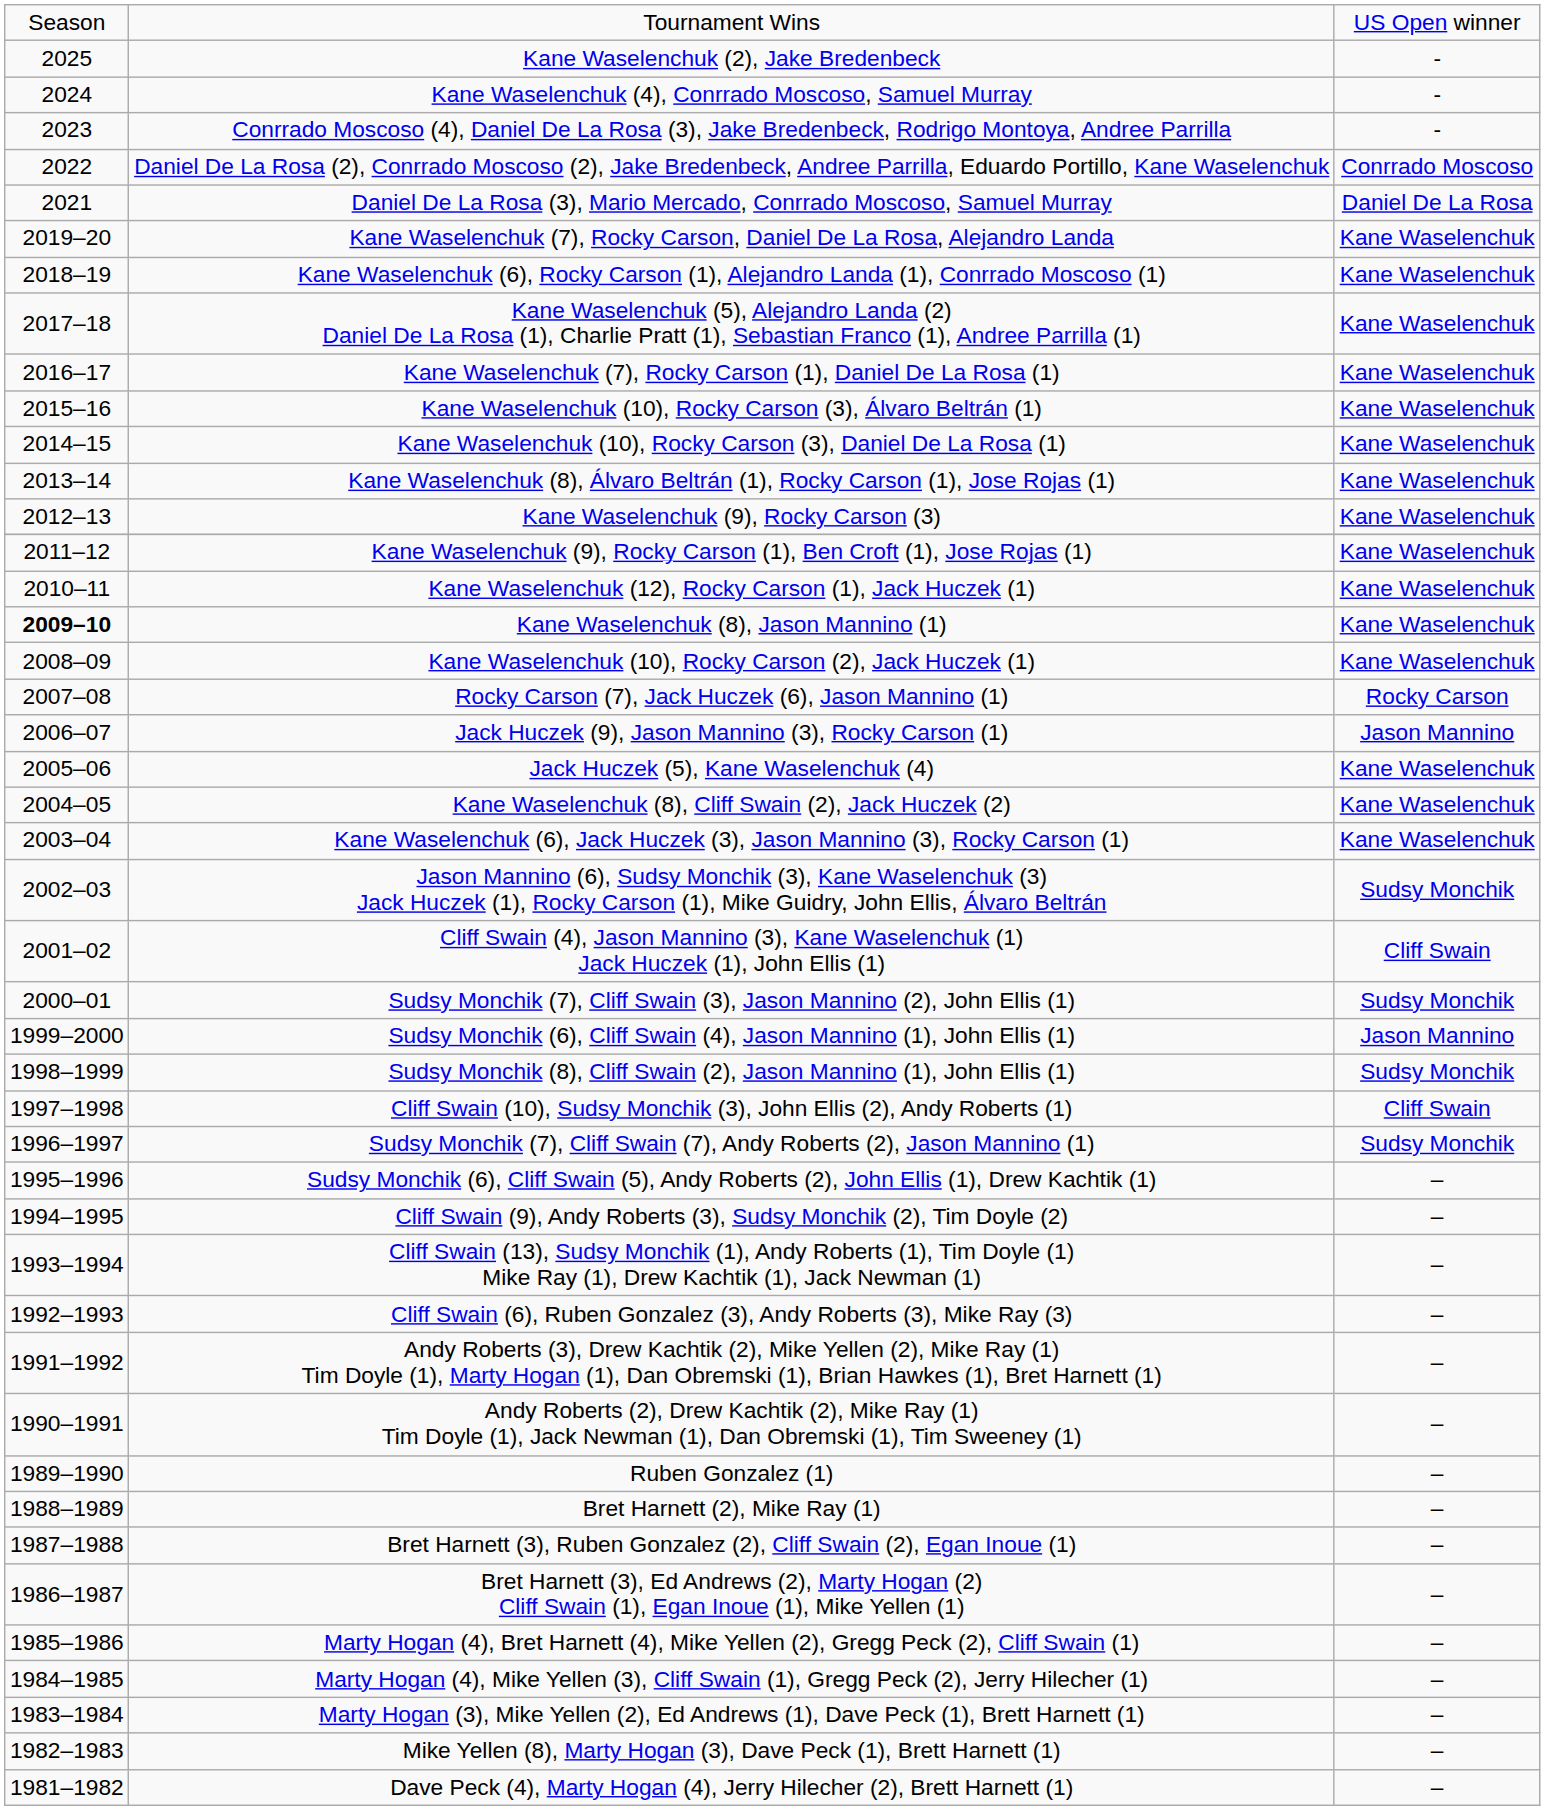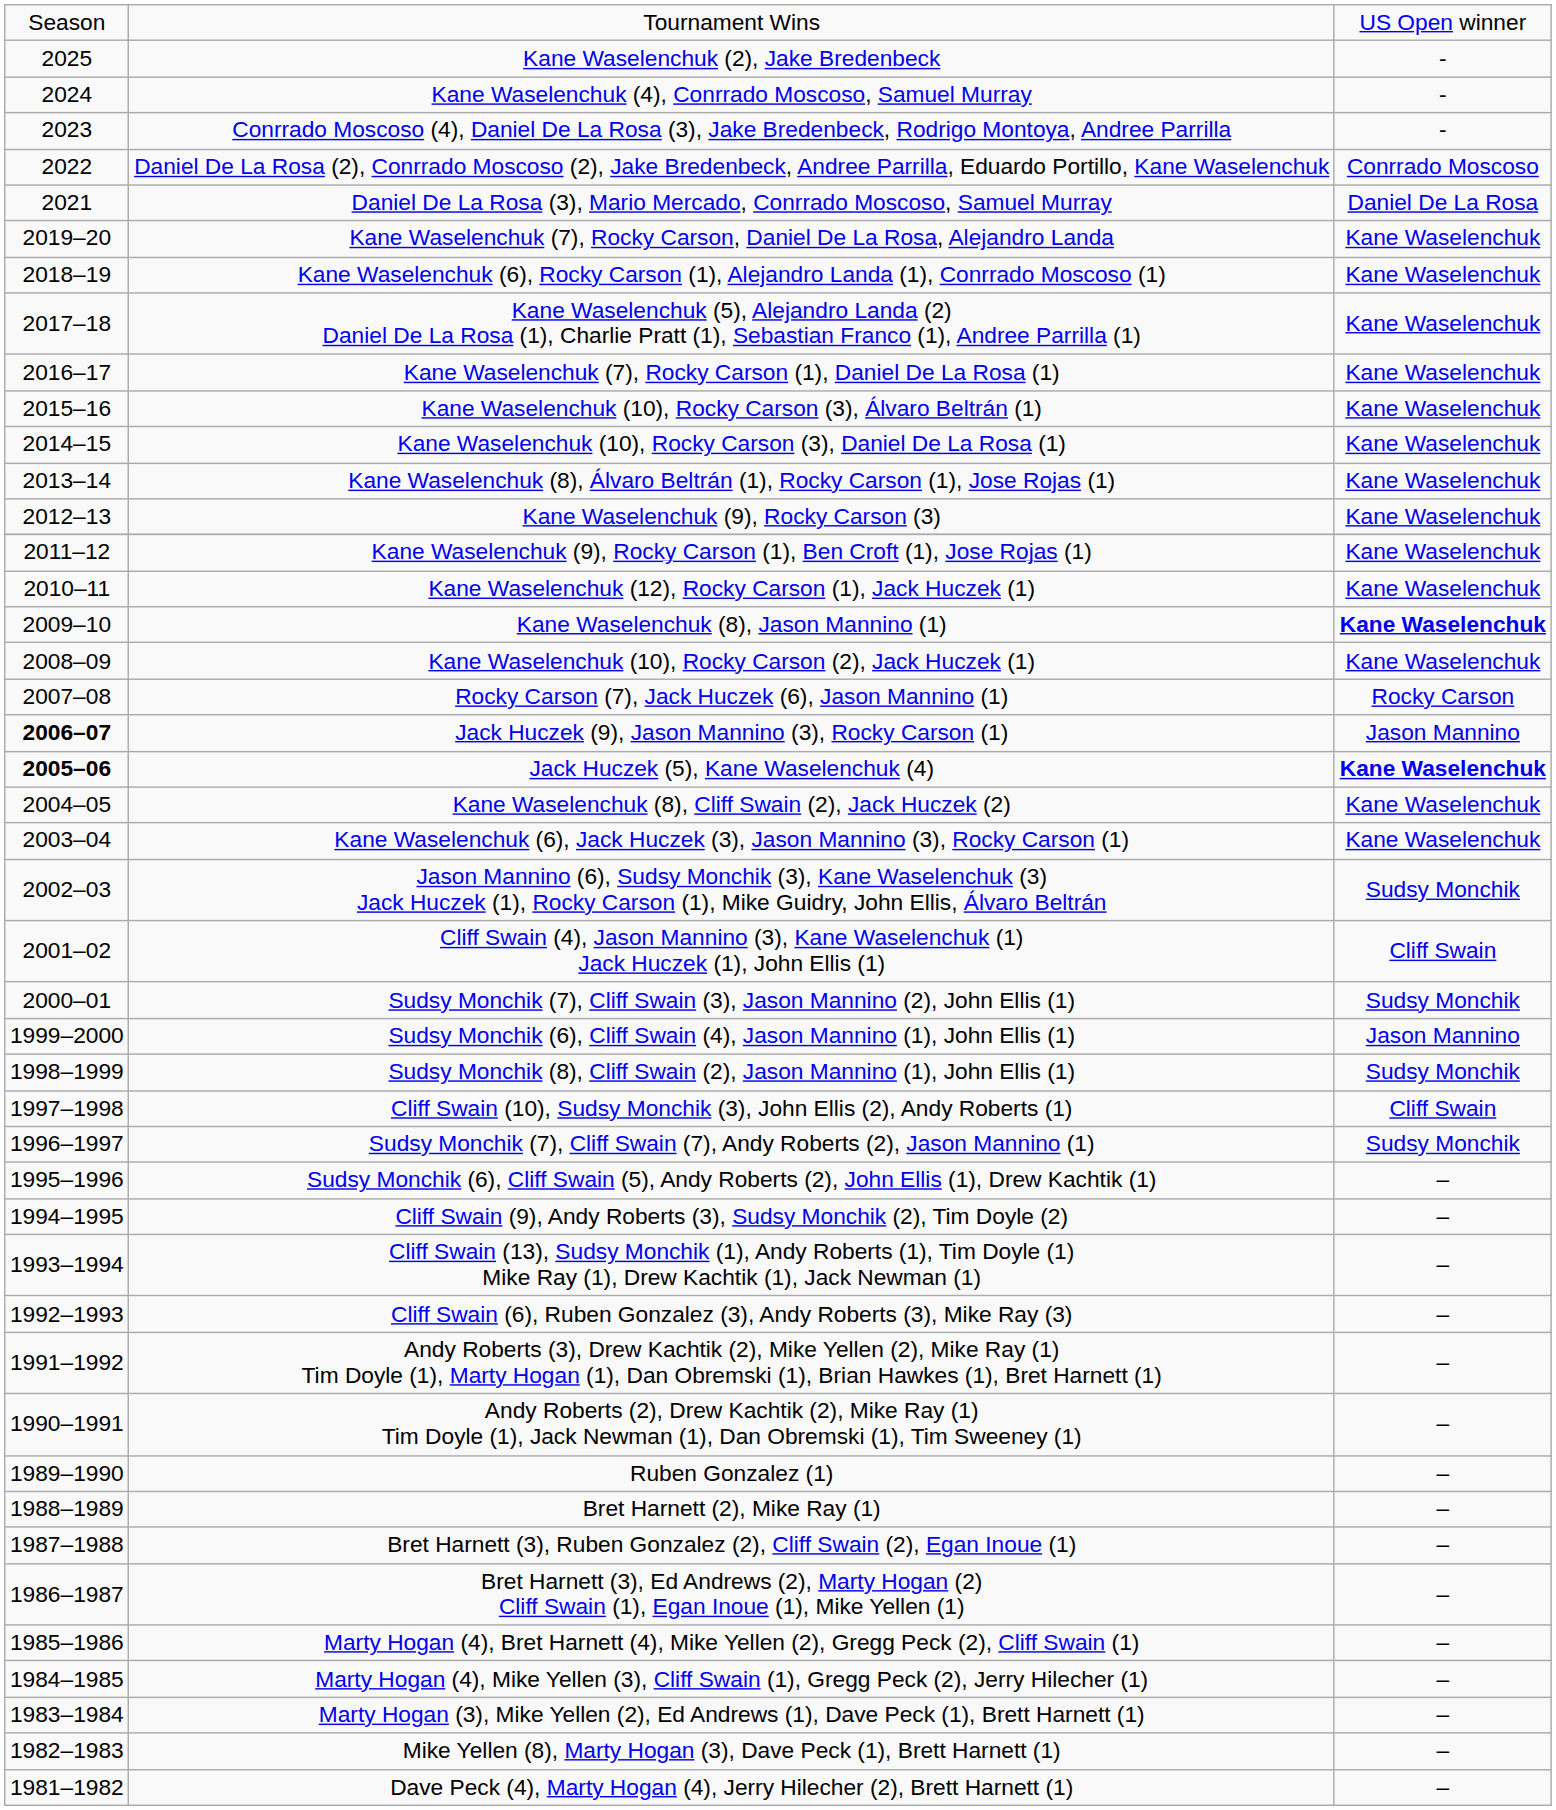Kane Waselenchuk (8), Jason Mannino (1) | column 1: bold -> normal
Kane Waselenchuk (8), Jason Mannino (1) | column 3: normal -> bold
Jack Huczek (9), Jason Mannino (3), Rocky Carson (1) | column 1: normal -> bold
Jack Huczek (5), Kane Waselenchuk (4) | column 1: normal -> bold
Jack Huczek (5), Kane Waselenchuk (4) | column 3: normal -> bold
